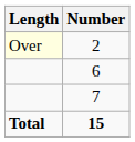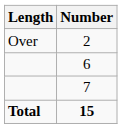2 | Length: lightyellow background -> no background
